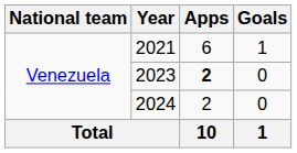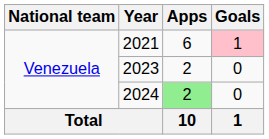2021 | Goals: no background -> pink background
2023 | Apps: bold -> normal
2024 | Apps: no background -> lightgreen background
